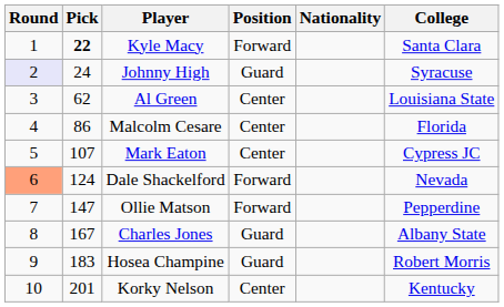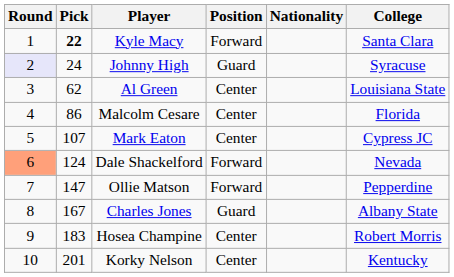Hosea Champine | Position: Guard -> Center
